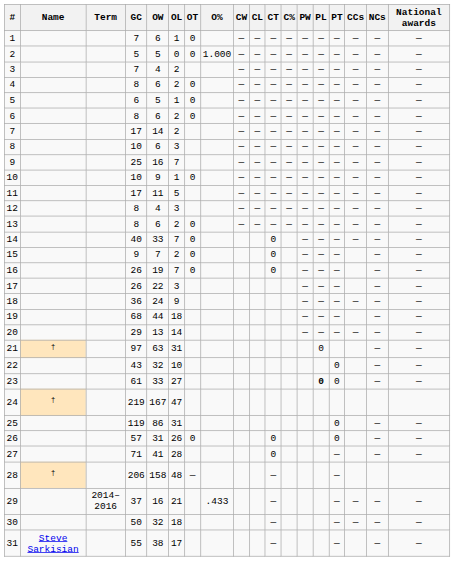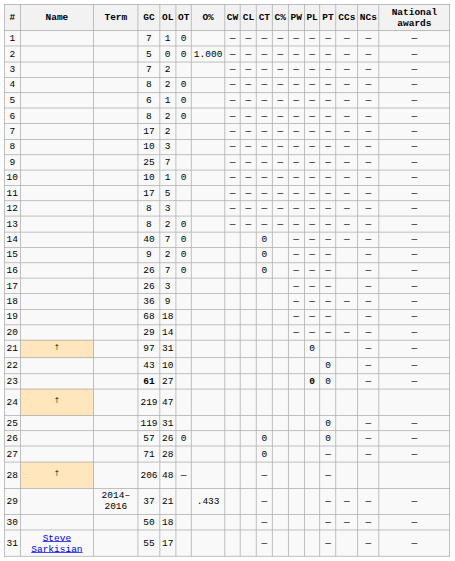- column: OW | 6 | 5 | 4 | 6 | 5 | 6 | 14 | 6 | 16 | 9 | 11 | 4 | 6 | 33 | 7 | 19 | 22 | 24 | 44 | 13 | 63 | 32 | 33 | 167 | 86 | 31 | 41 | 158 | 16 | 32 | 38
23 | GC: normal -> bold
